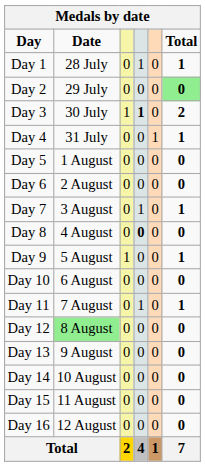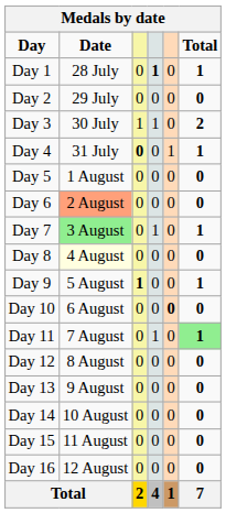Day 1 | column 4: normal -> bold
Day 2 | Total: lightgreen background -> no background
Day 3 | column 4: bold -> normal
Day 4 | column 3: normal -> bold
Day 6 | Date: no background -> lightsalmon background
Day 7 | Date: no background -> lightgreen background
Day 8 | Date: no background -> lightyellow background
Day 8 | column 4: bold -> normal
Day 9 | column 3: normal -> bold
Day 10 | column 5: normal -> bold
Day 11 | Total: no background -> lightgreen background
Day 12 | Date: lightgreen background -> no background
